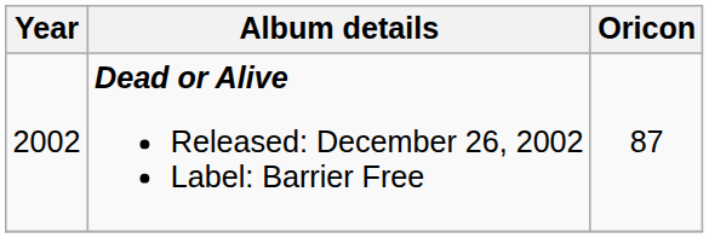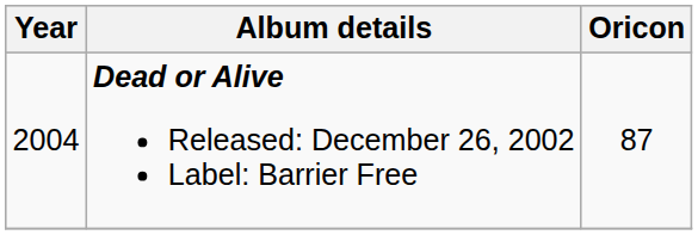row 2 | Year: 2002 -> 2004
